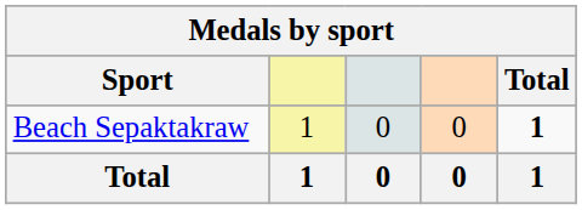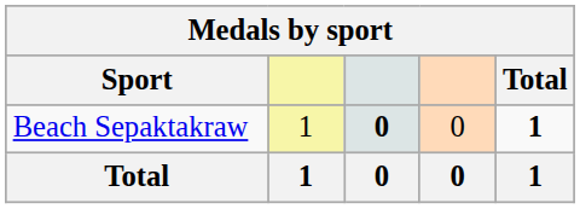Beach Sepaktakraw | column 3: normal -> bold
